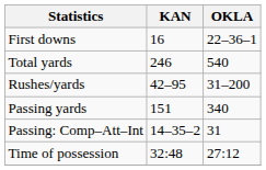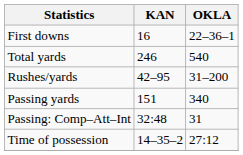Passing: Comp–Att–Int | KAN: 14–35–2 -> 32:48
Time of possession | KAN: 32:48 -> 14–35–2
